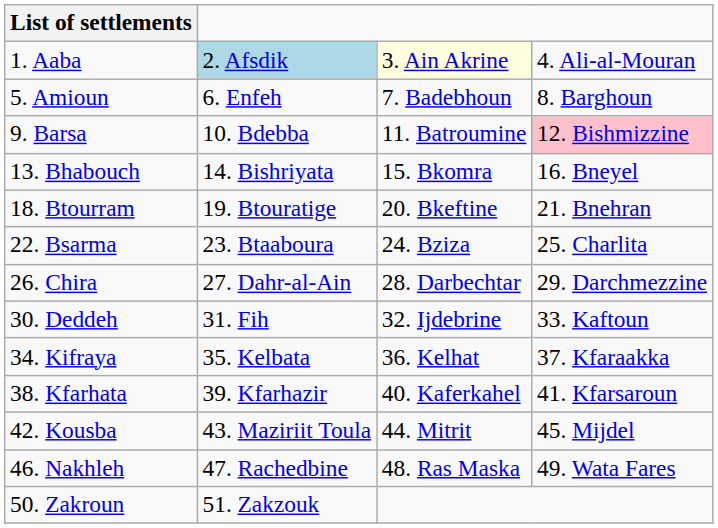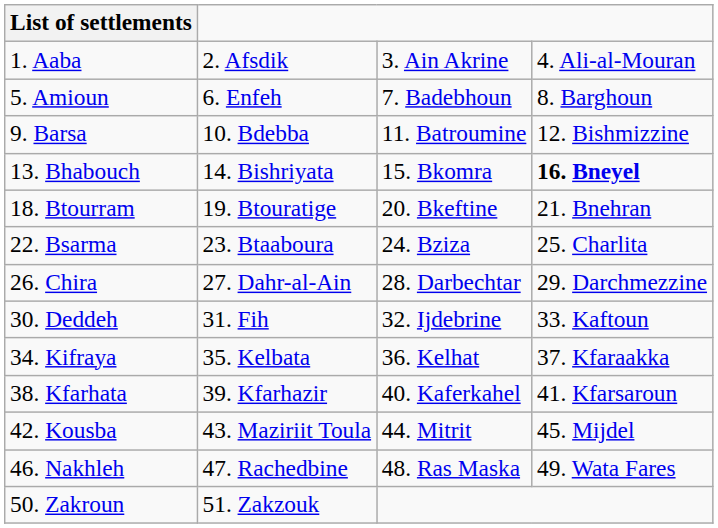1. Aaba | column 2: lightblue background -> no background
1. Aaba | column 3: lightyellow background -> no background
9. Barsa | column 4: pink background -> no background
13. Bhabouch | column 4: normal -> bold
